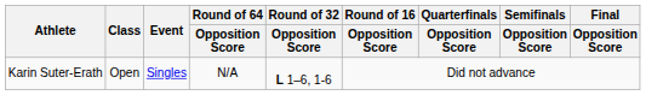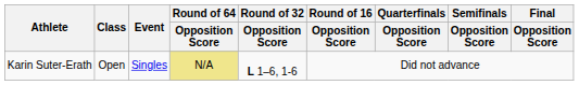Karin Suter-Erath | Round of 64 / Opposition Score: no background -> khaki background
